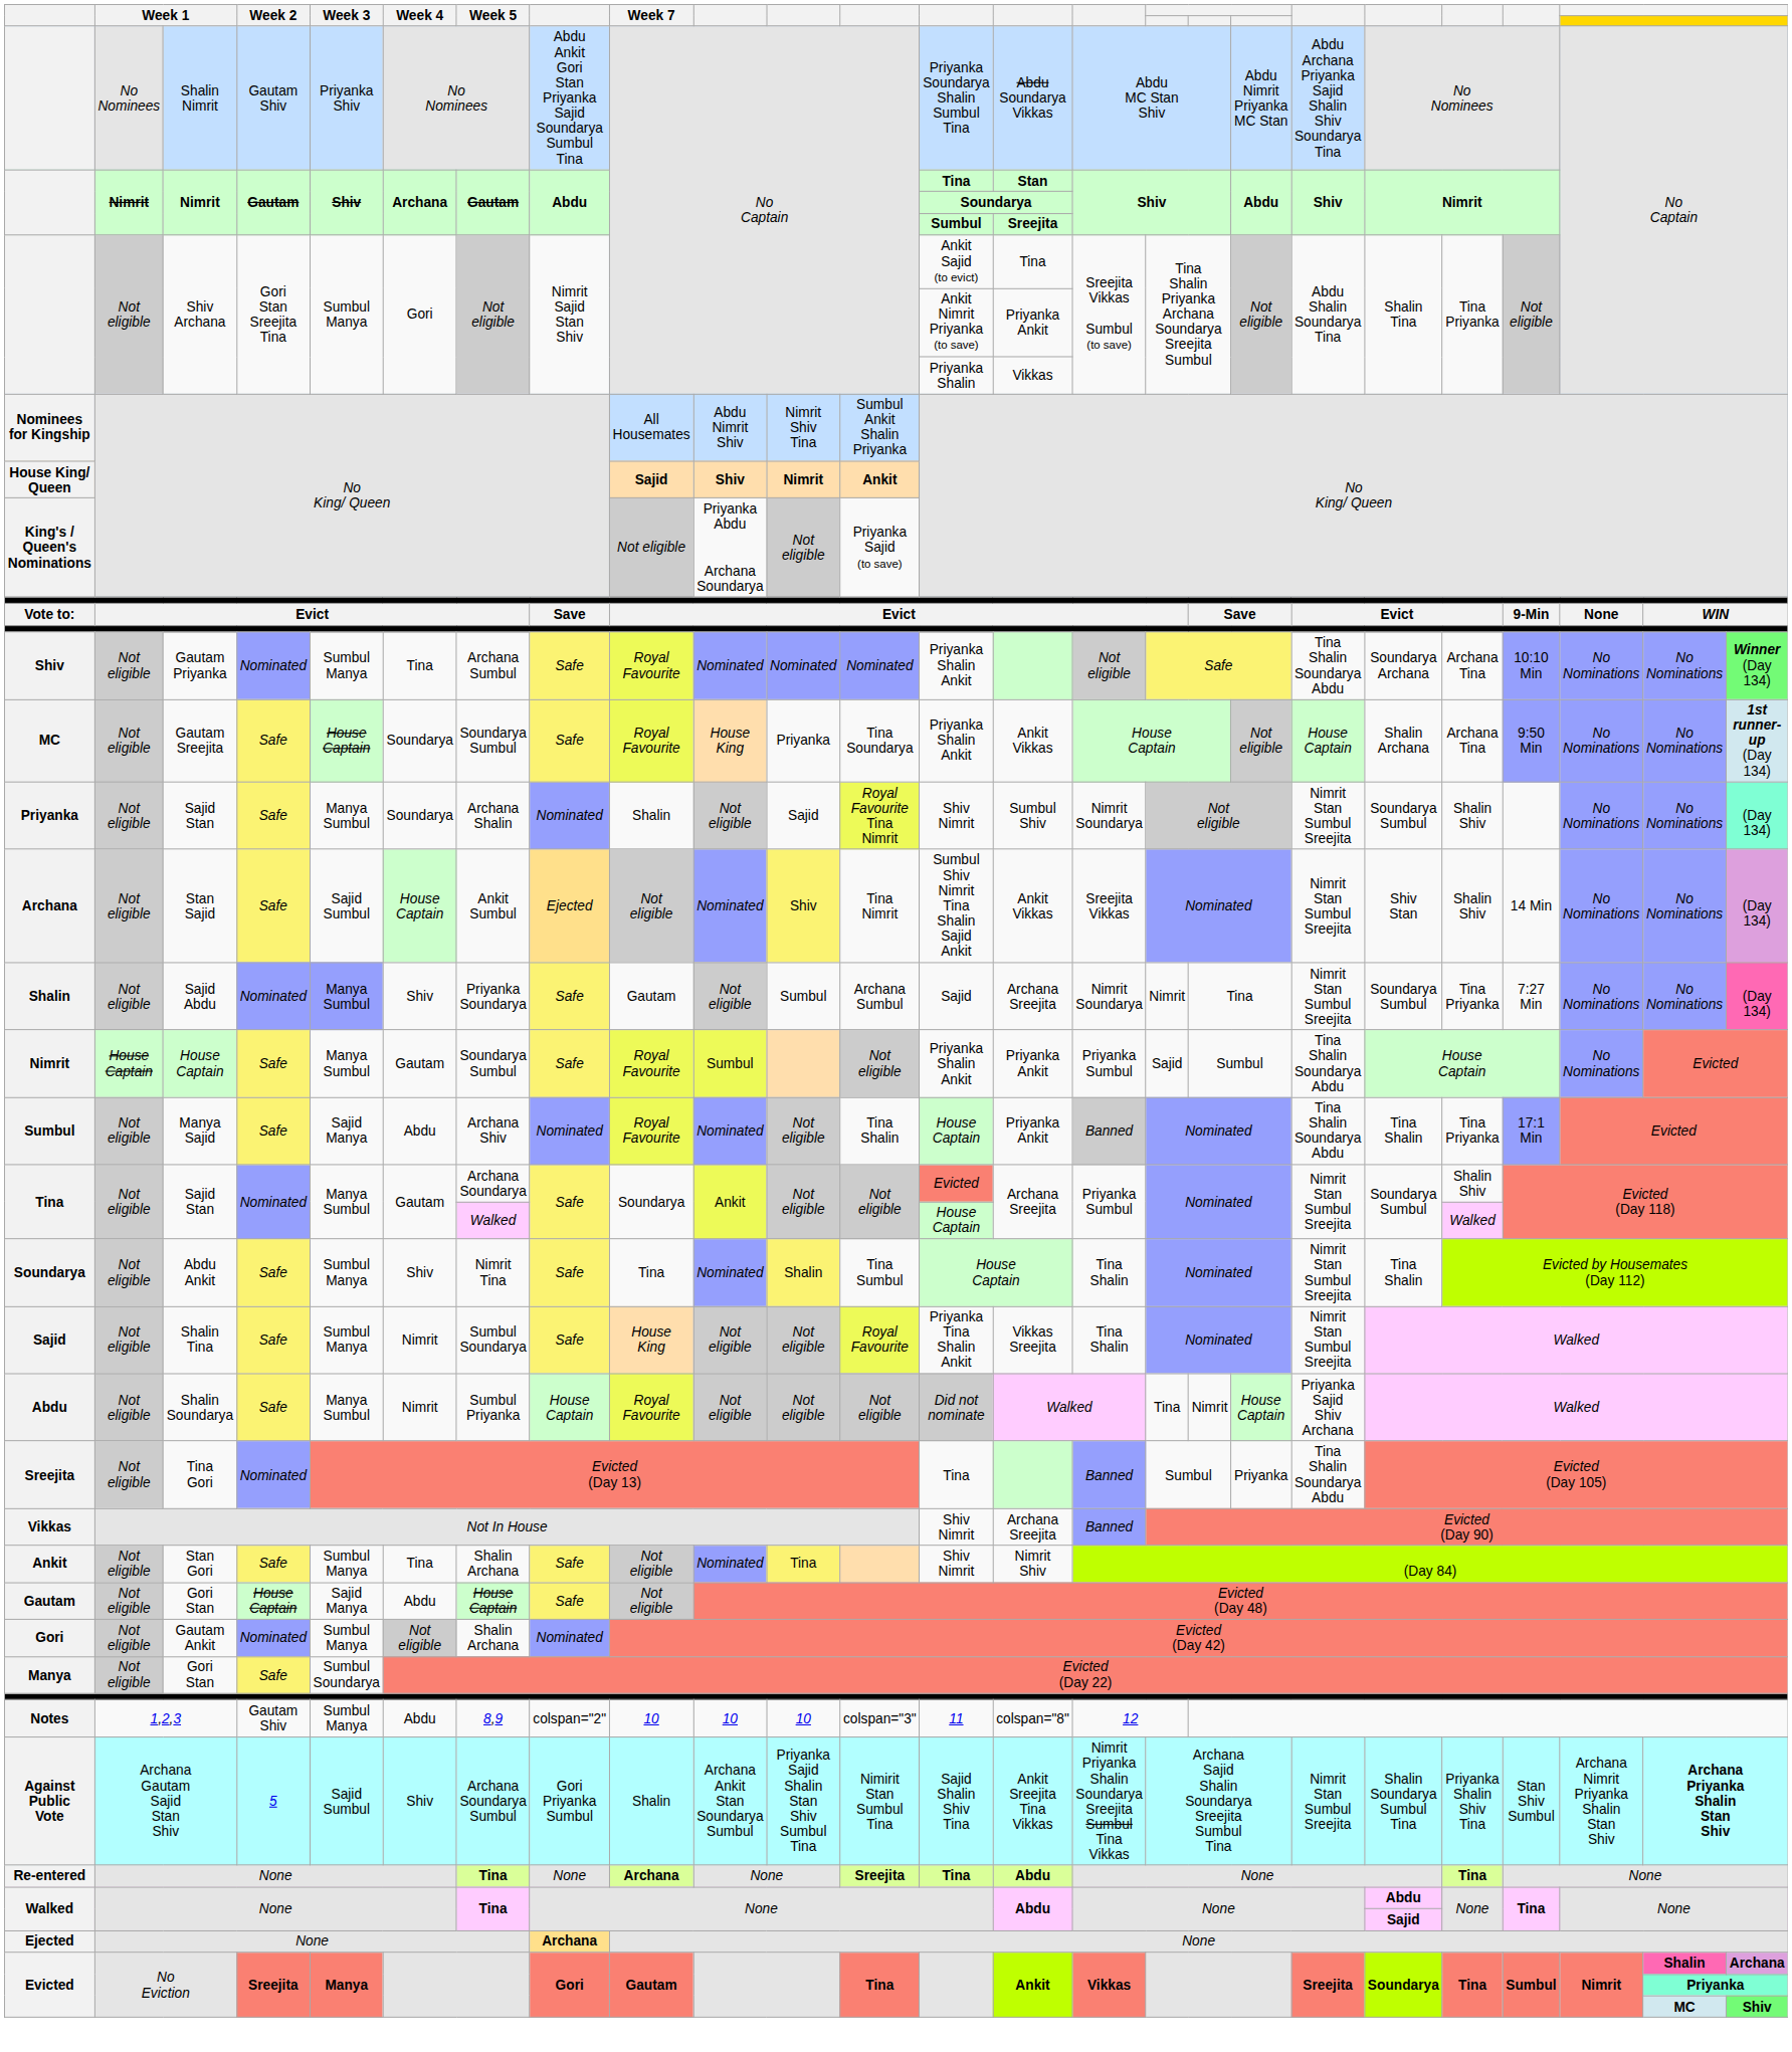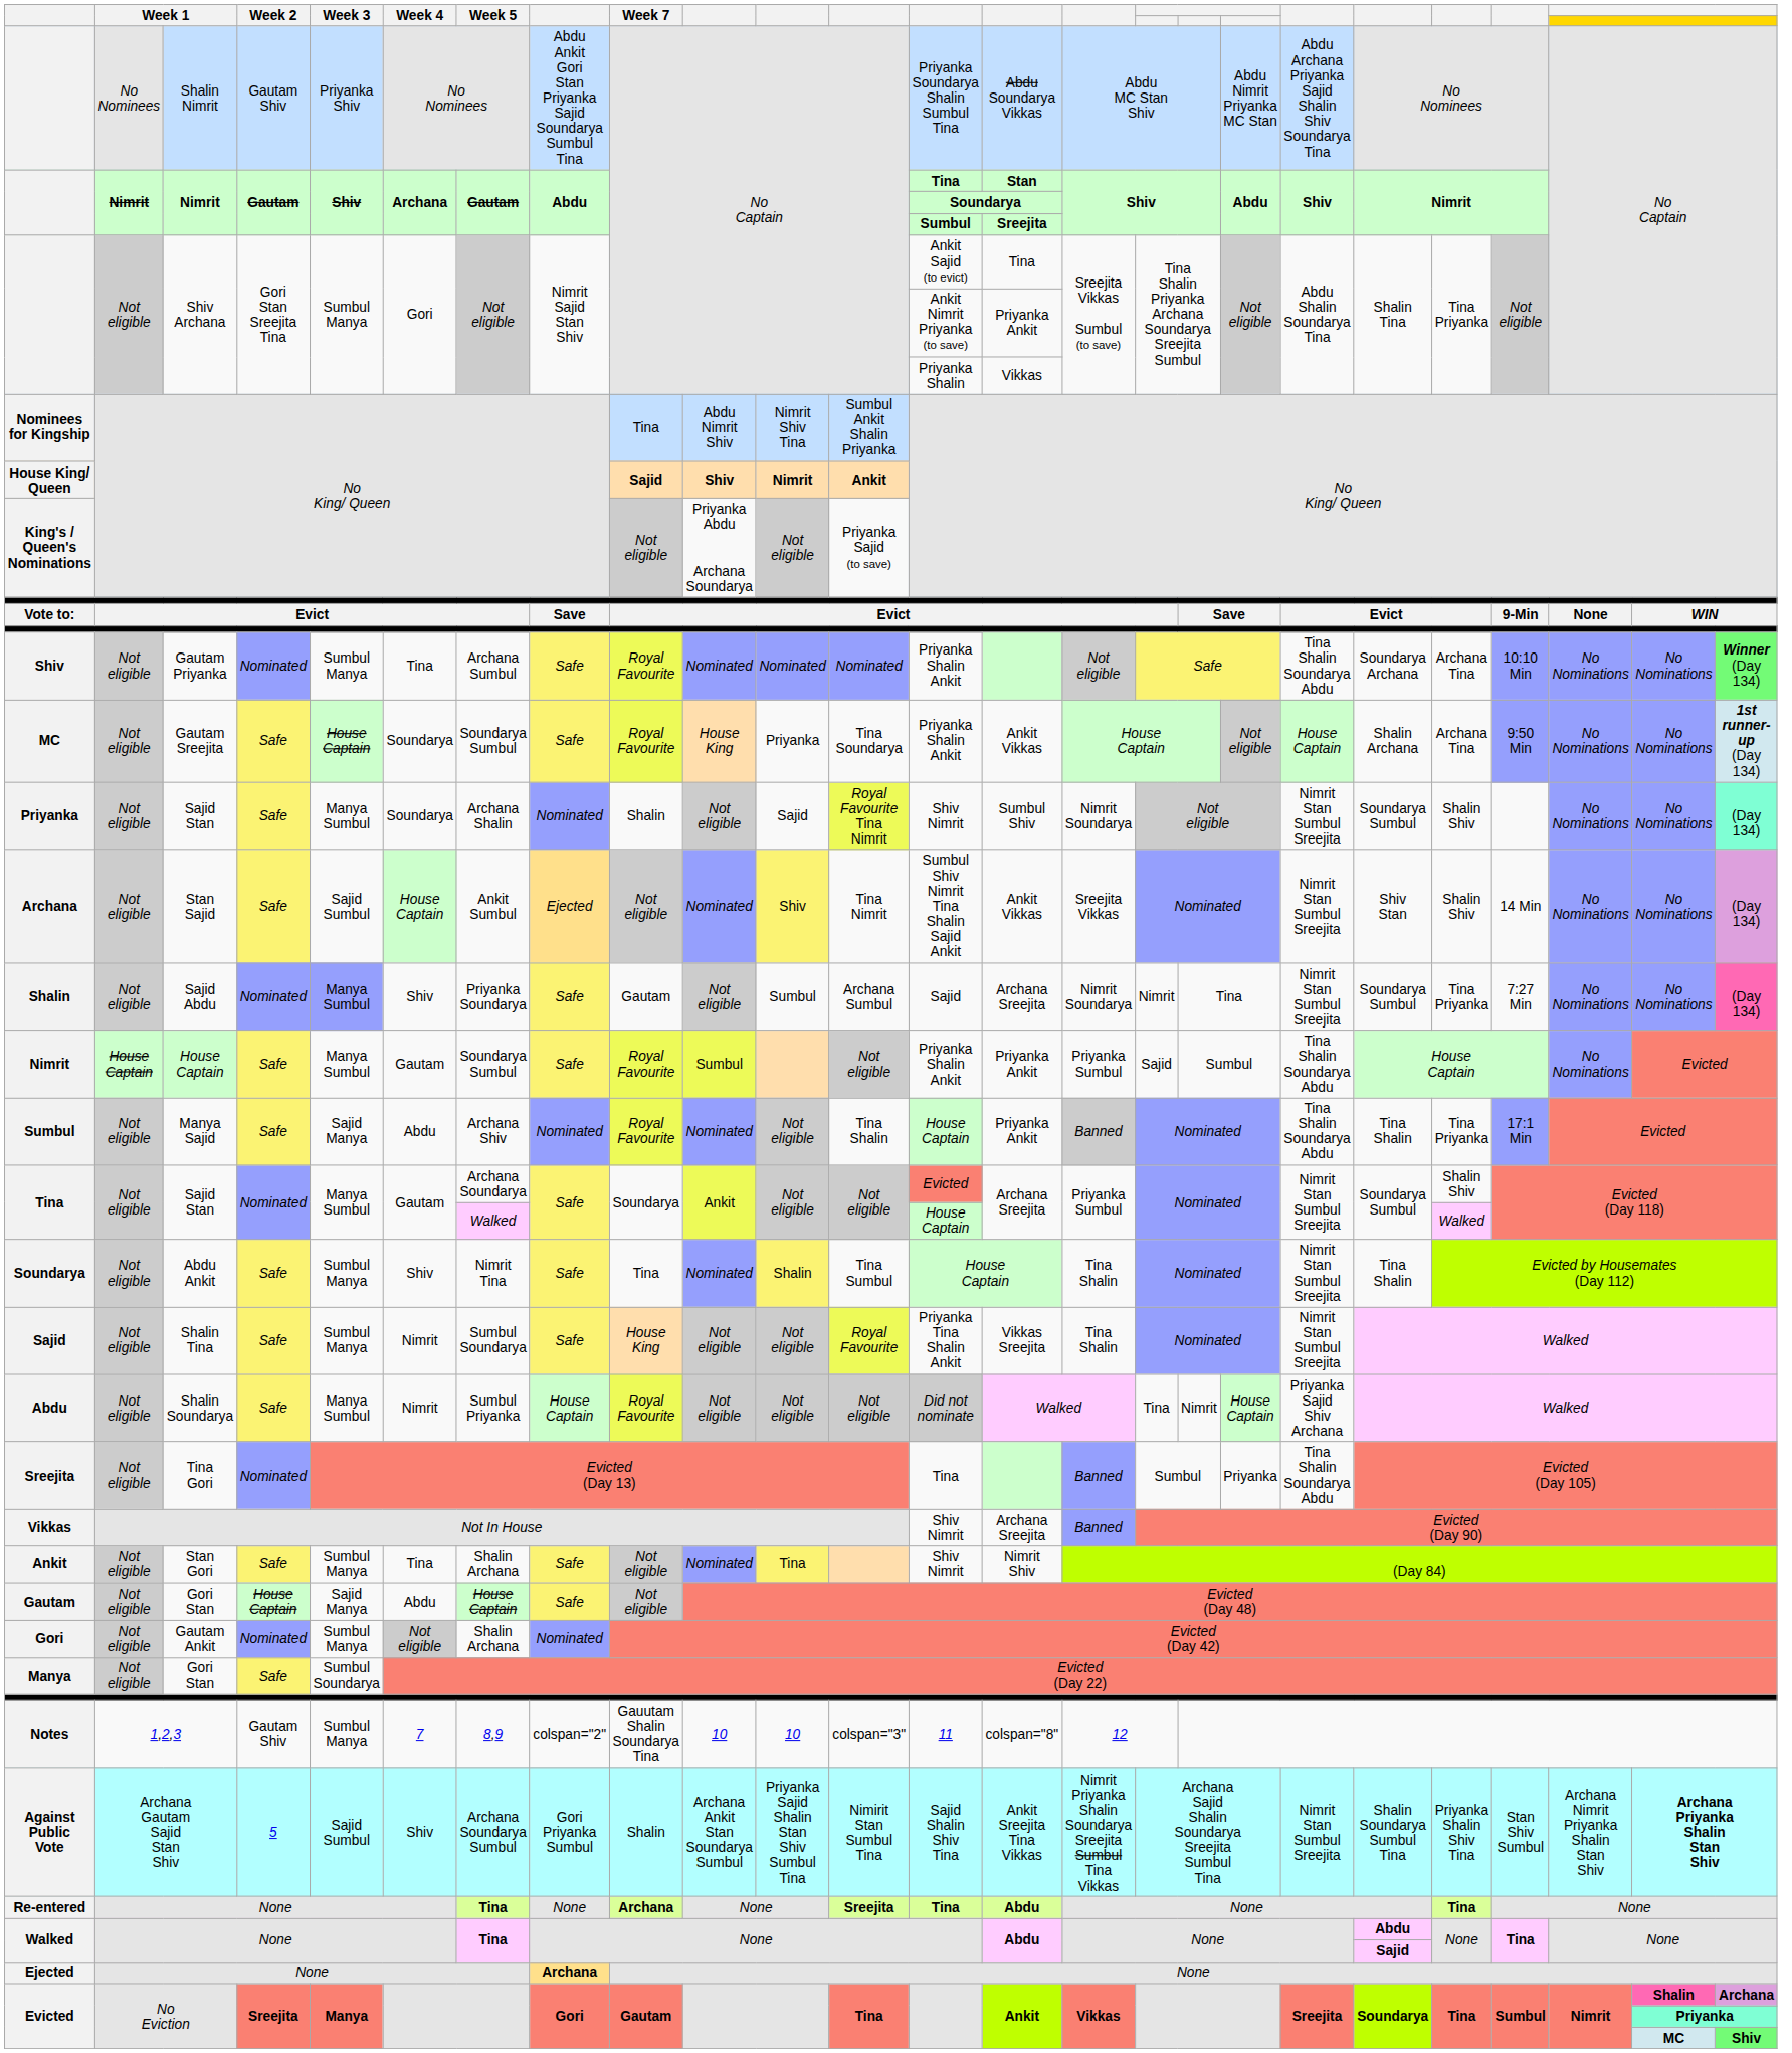Nominees for Kingship | Week 7: All Housemates -> Tina
Notes | Week 4: Abdu -> 7
Notes | Week 7: 10 -> Gauutam Shalin Soundarya Tina
